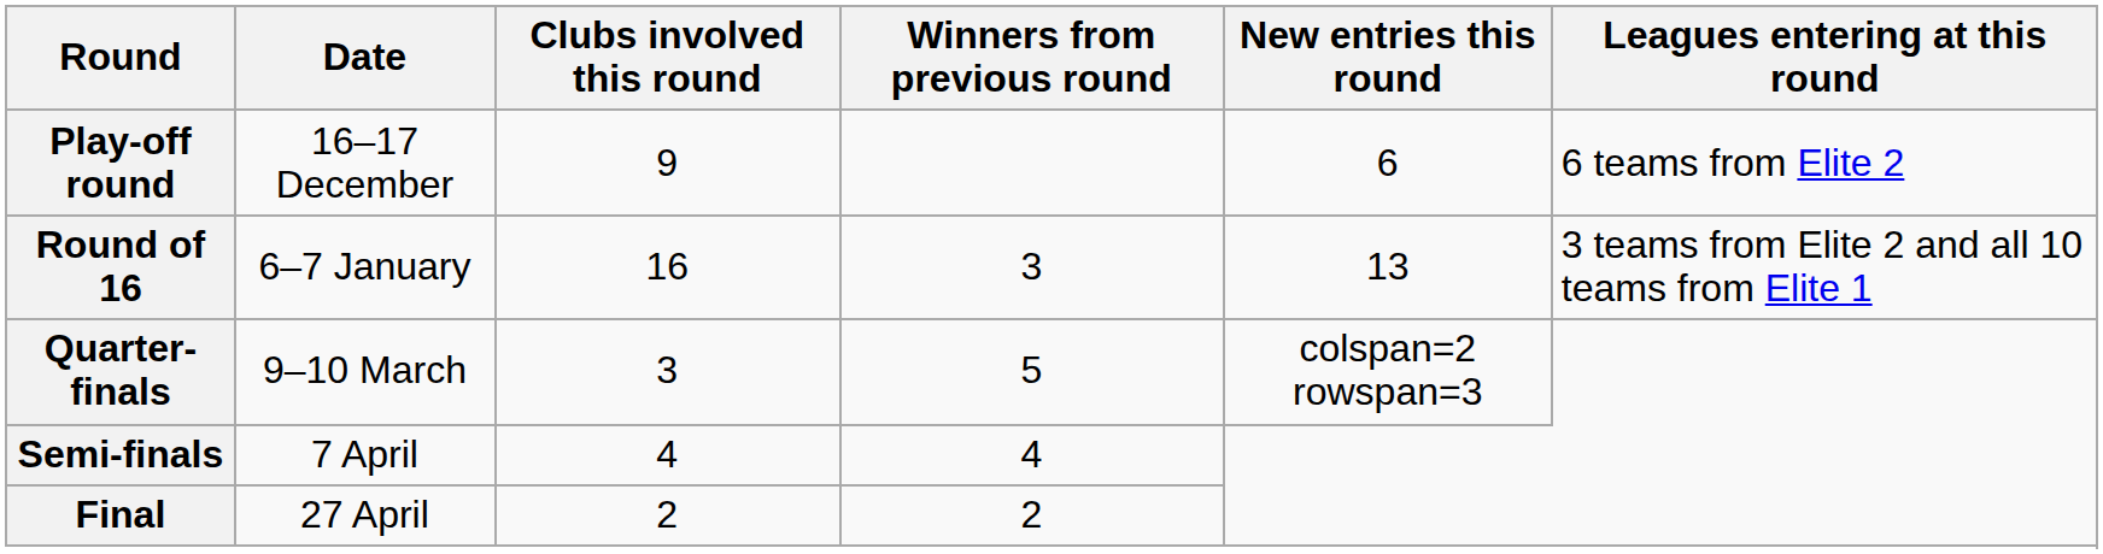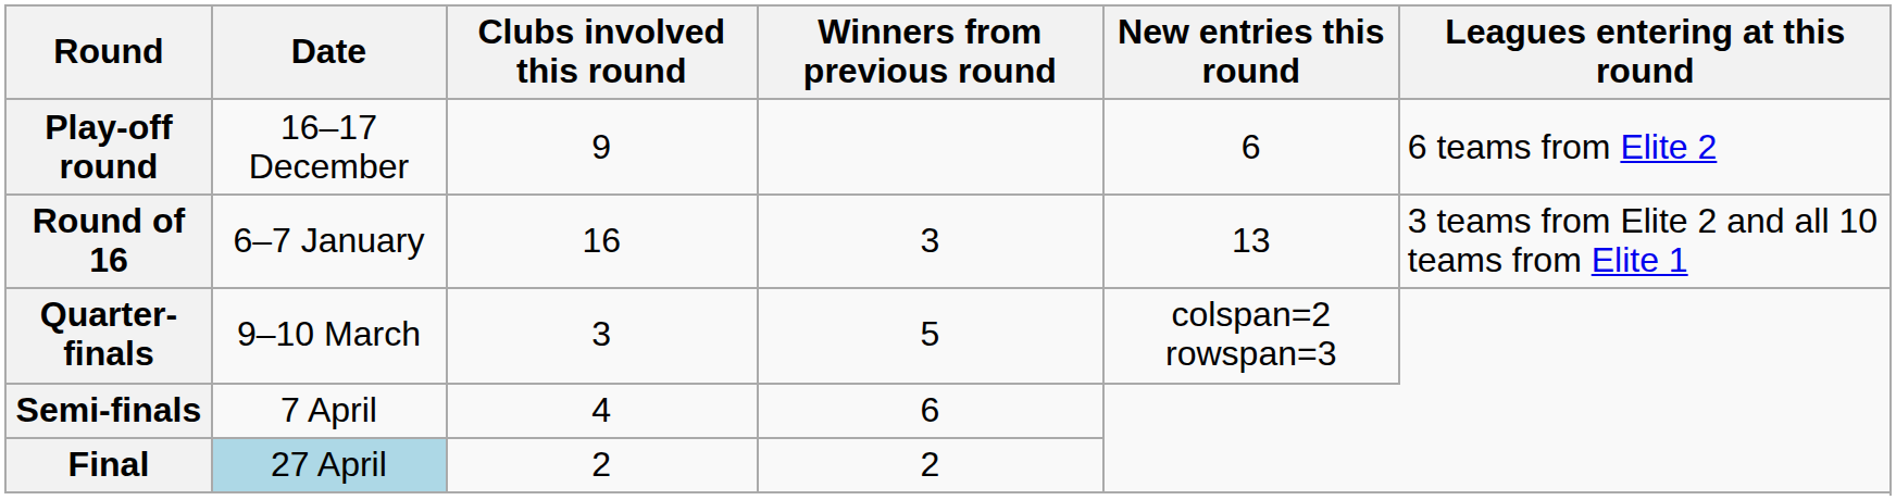Semi-finals | Winners from previous round: 4 -> 6
Final | Date: no background -> lightblue background
